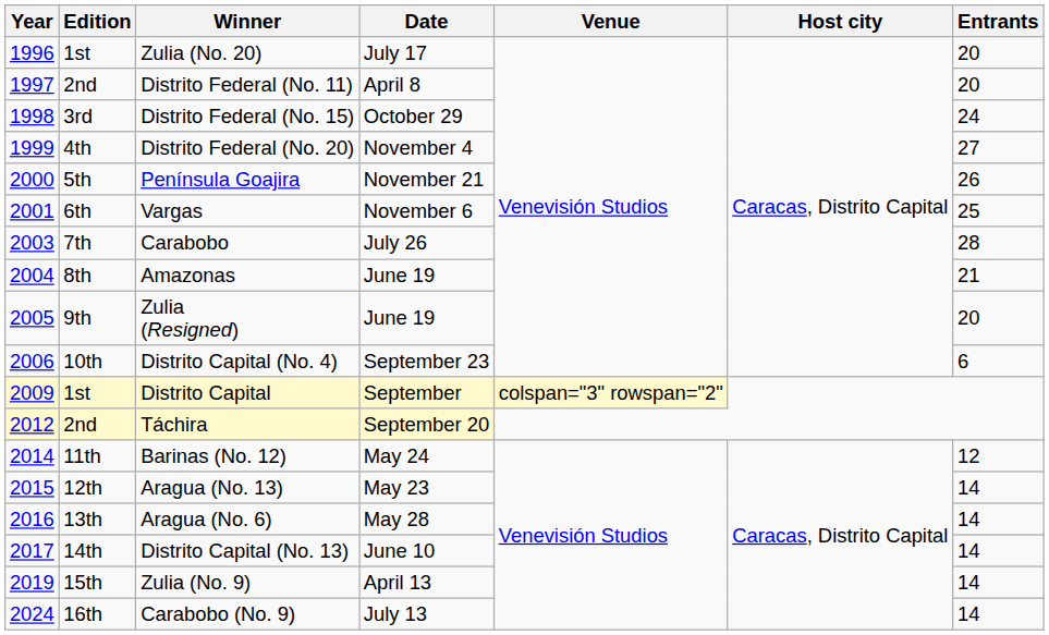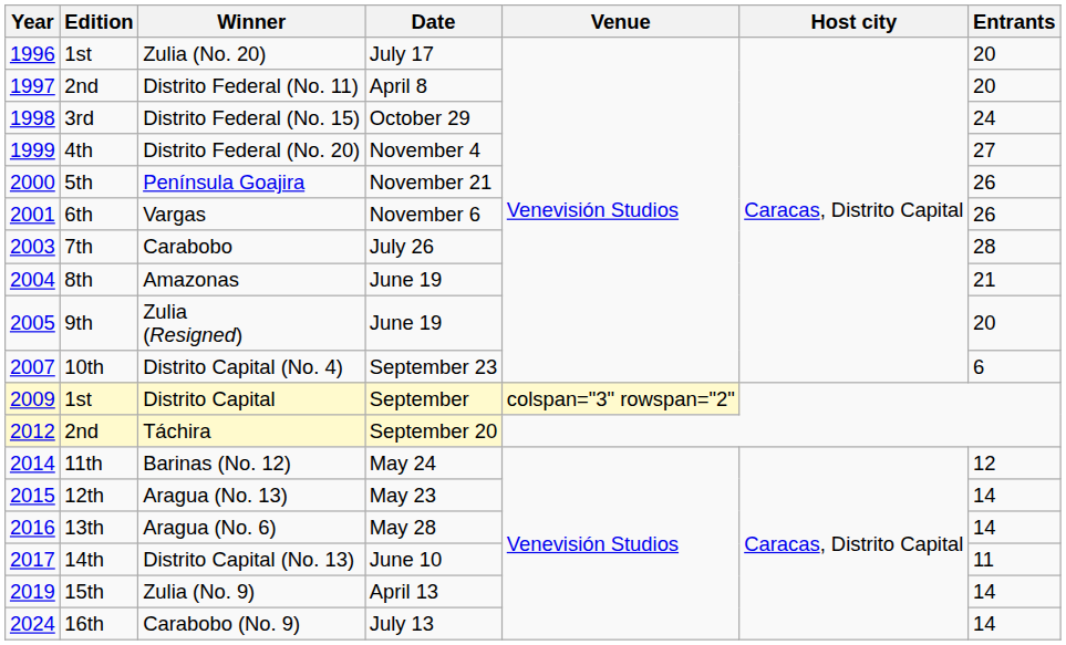Vargas | Entrants: 25 -> 26
Distrito Capital (No. 4) | Year: 2006 -> 2007
Distrito Capital (No. 13) | Entrants: 14 -> 11
